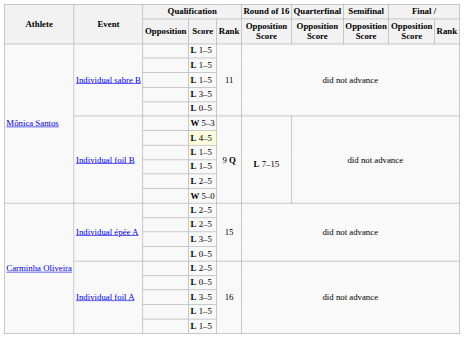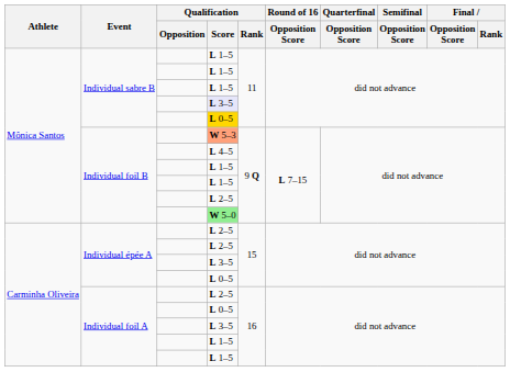Individual sabre B / L 3–5 | Qualification / Score: no background -> lavender background
Individual sabre B / L 0–5 | Qualification / Score: no background -> gold background
W 5–3 | Qualification / Score: no background -> lightsalmon background
L 4–5 | Qualification / Score: lightyellow background -> no background
W 5–0 | Qualification / Score: no background -> lightgreen background
